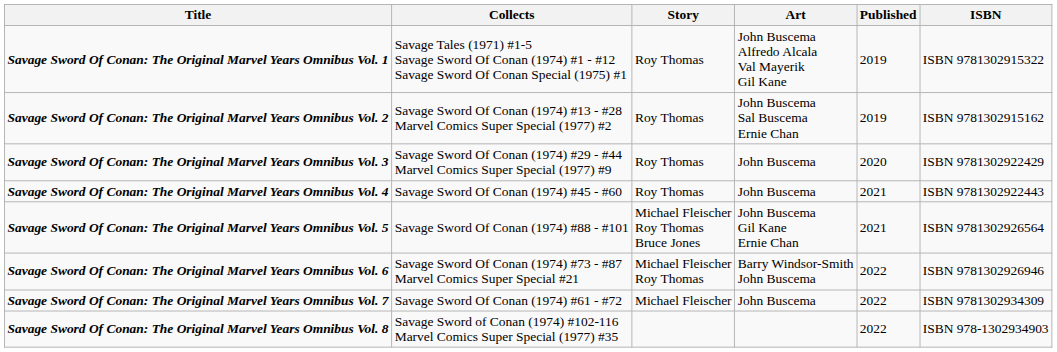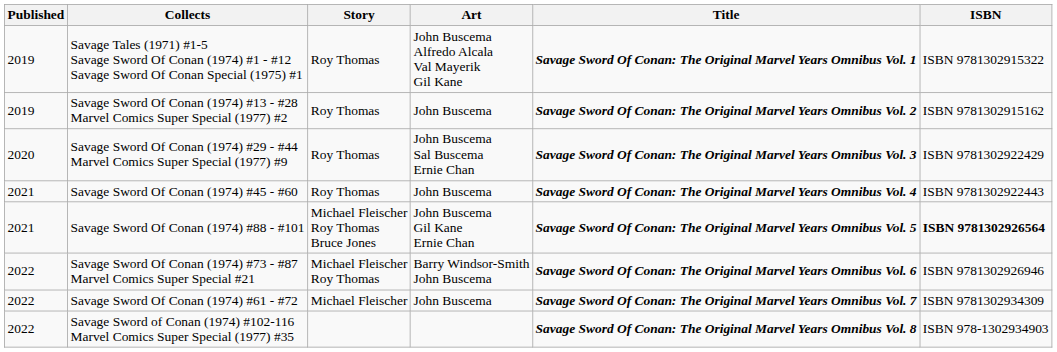columns swapped: Title <-> Published
row 3 | Art: John Buscema Sal Buscema Ernie Chan -> John Buscema
row 4 | Art: John Buscema -> John Buscema Sal Buscema Ernie Chan
row 6 | ISBN: normal -> bold
